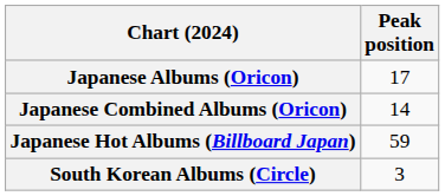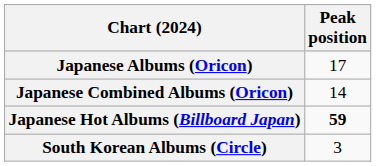Japanese Hot Albums (Billboard Japan) | Peak position: normal -> bold
